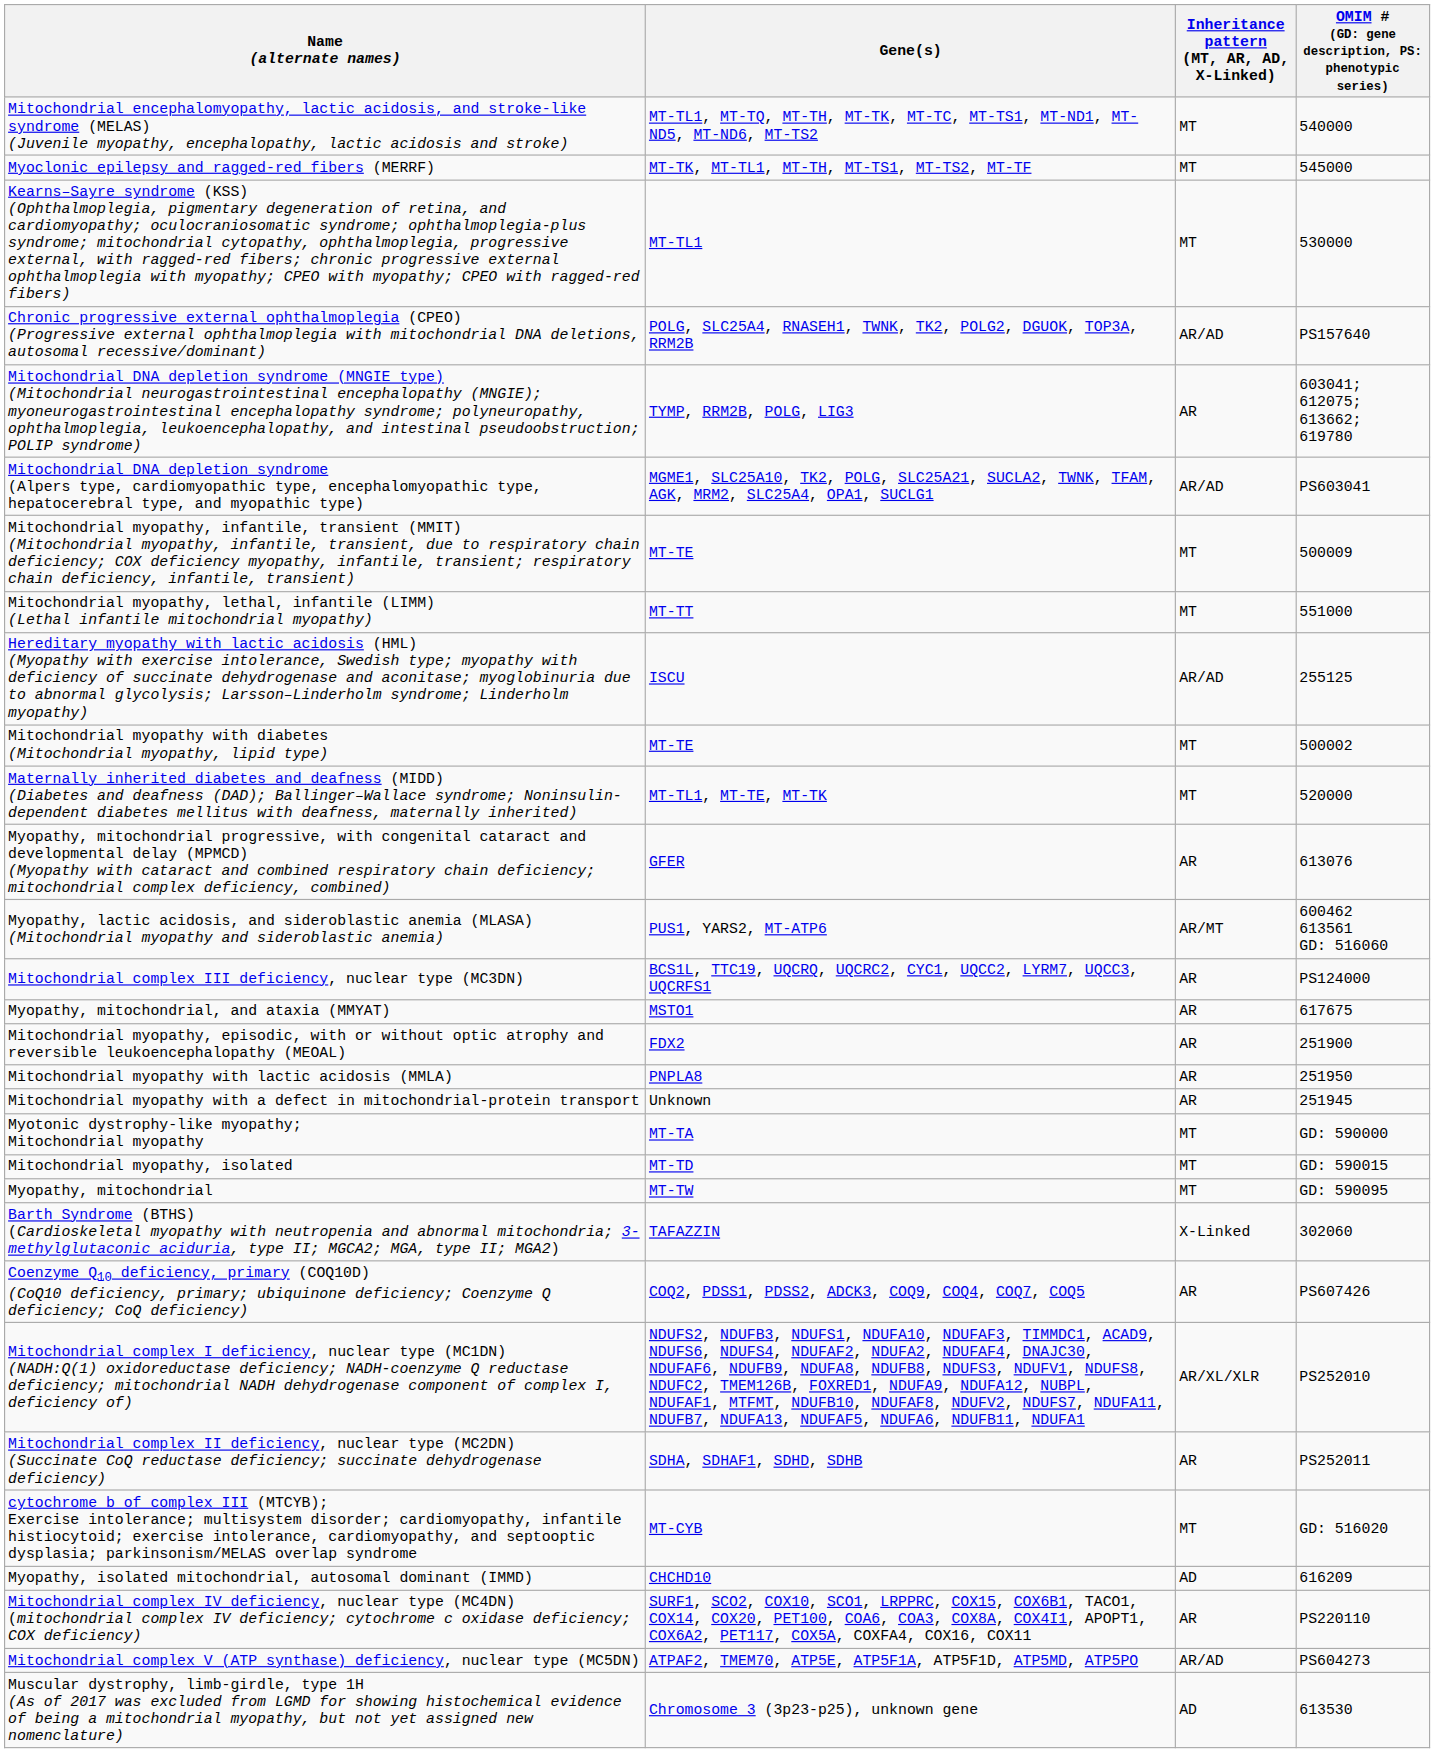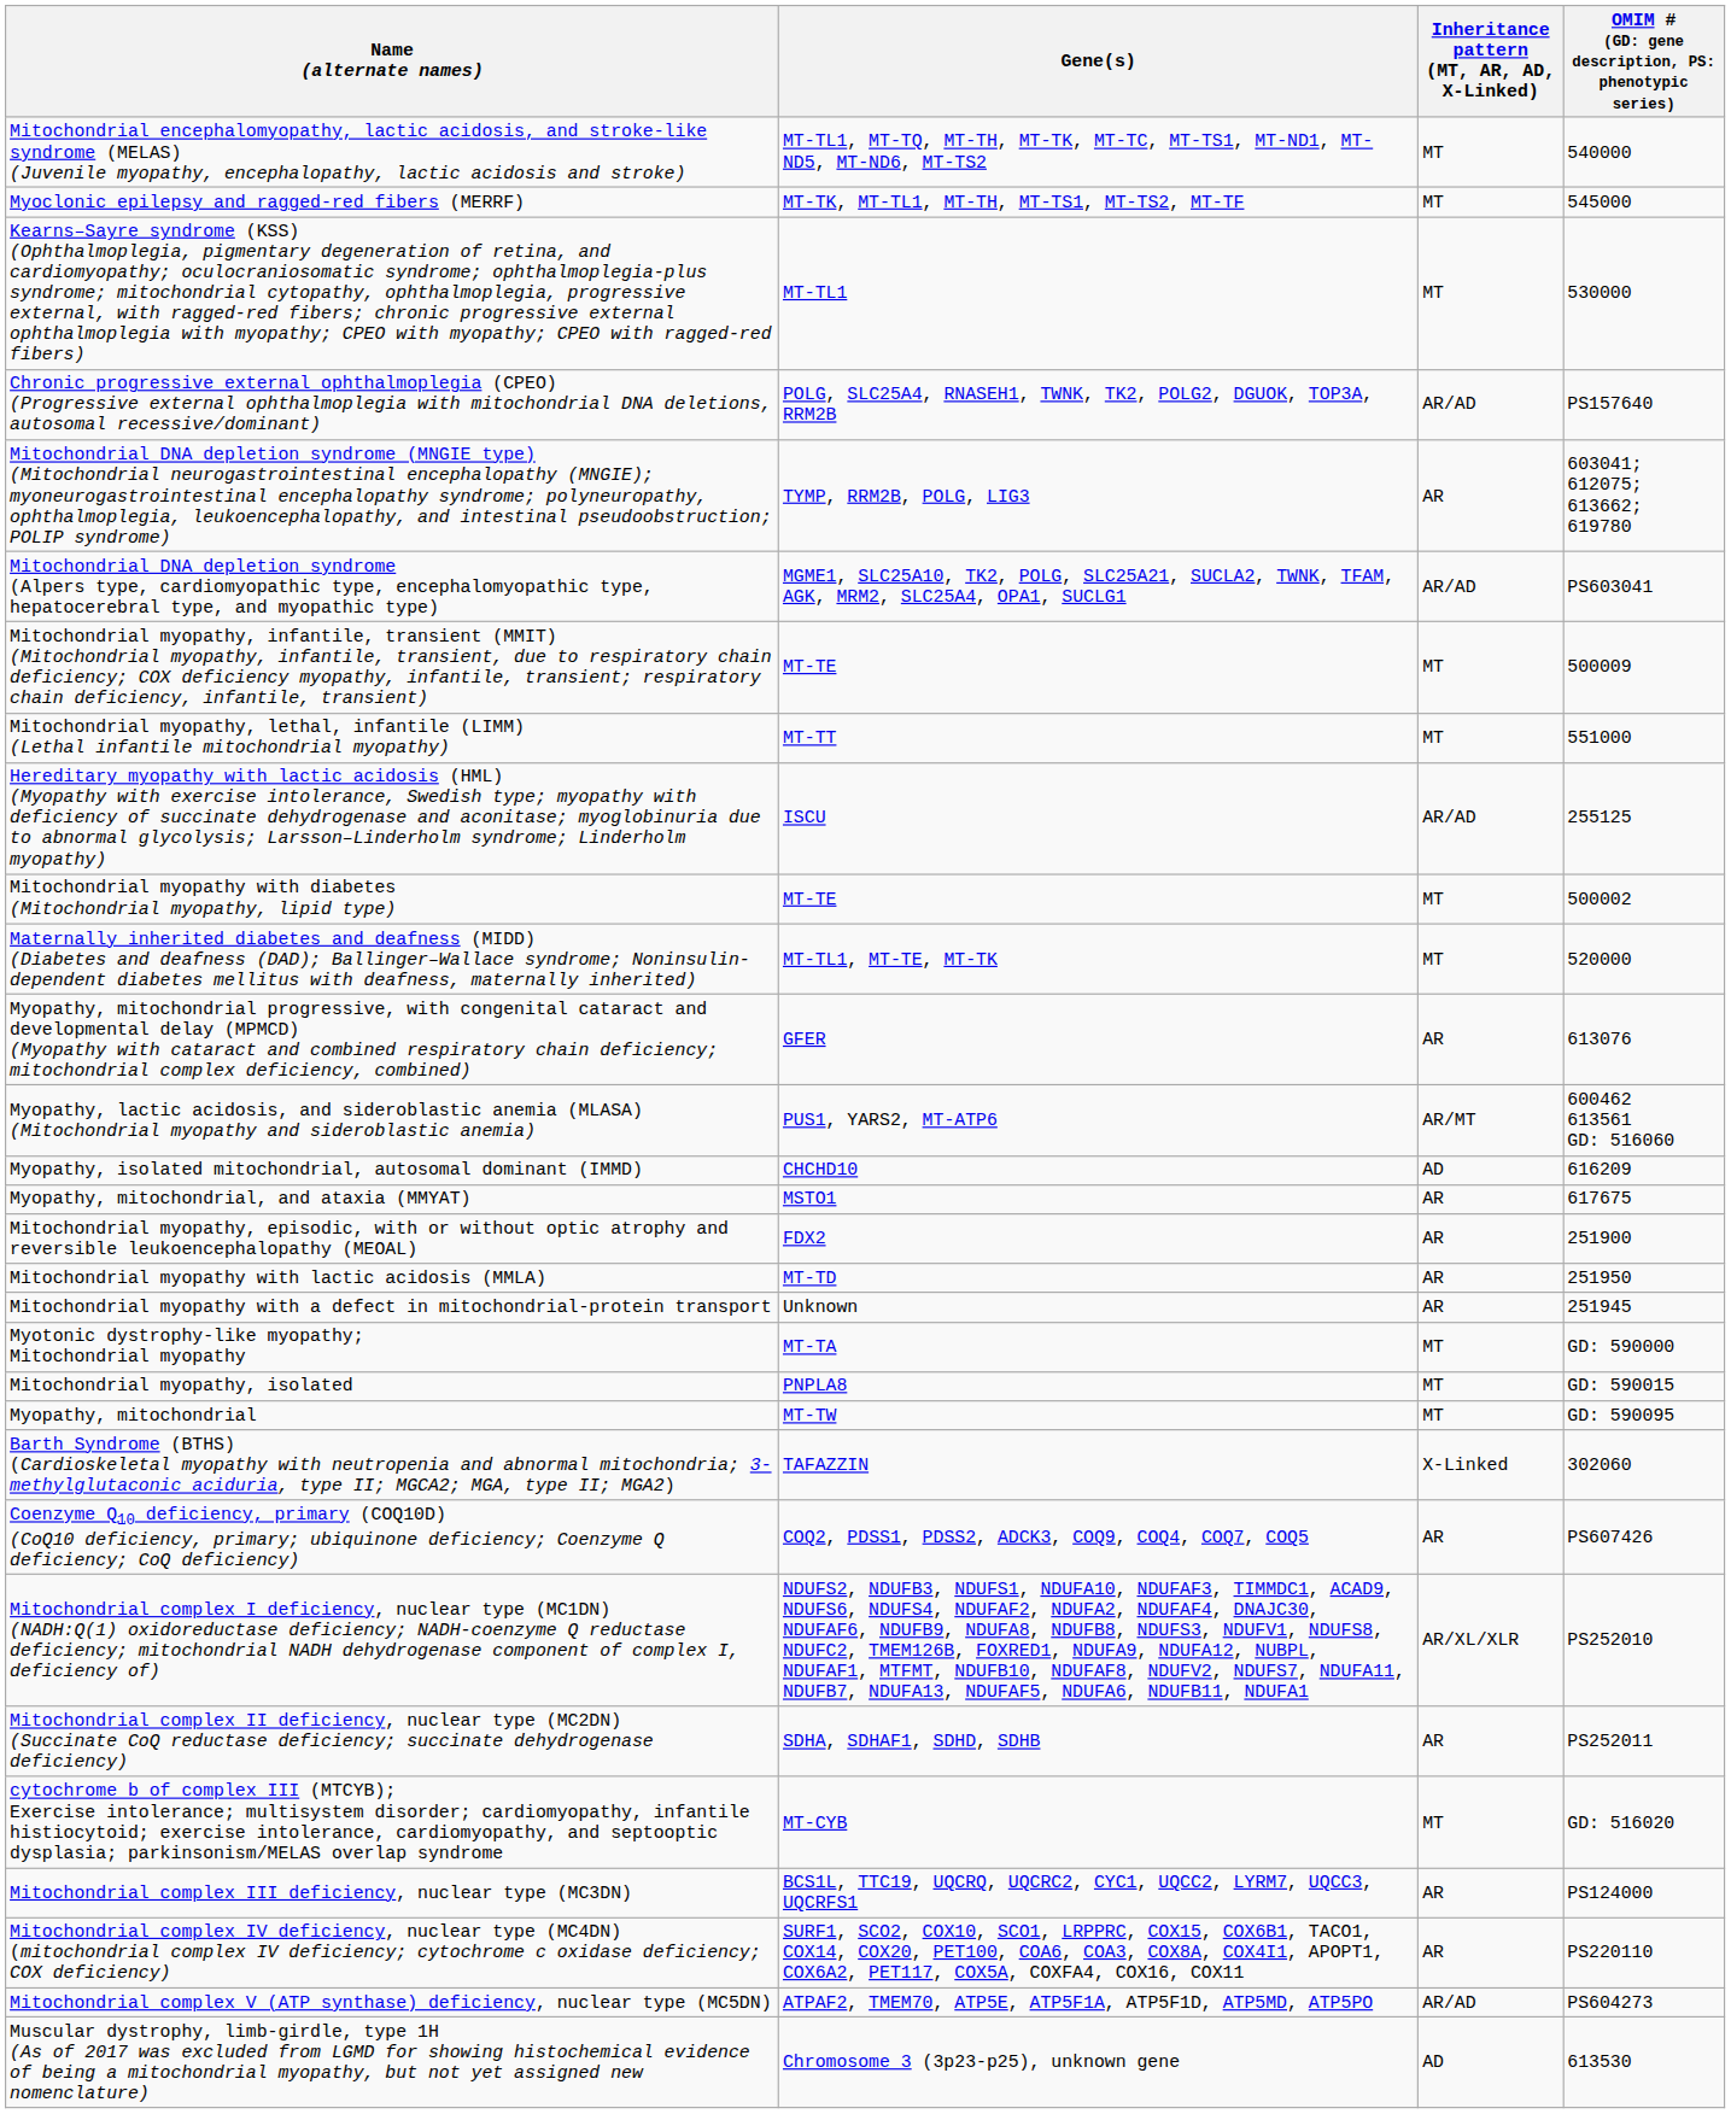rows swapped: Myopathy, isolated mitochondrial, autosomal dominant (IMMD) <-> Mitochondrial complex III deficiency, nuclear type (MC3DN)
Mitochondrial myopathy with lactic acidosis (MMLA) | Gene(s): PNPLA8 -> MT-TD
Mitochondrial myopathy, isolated | Gene(s): MT-TD -> PNPLA8
